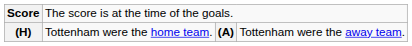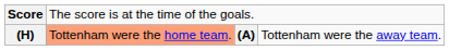(H) | column 2: no background -> lightsalmon background
